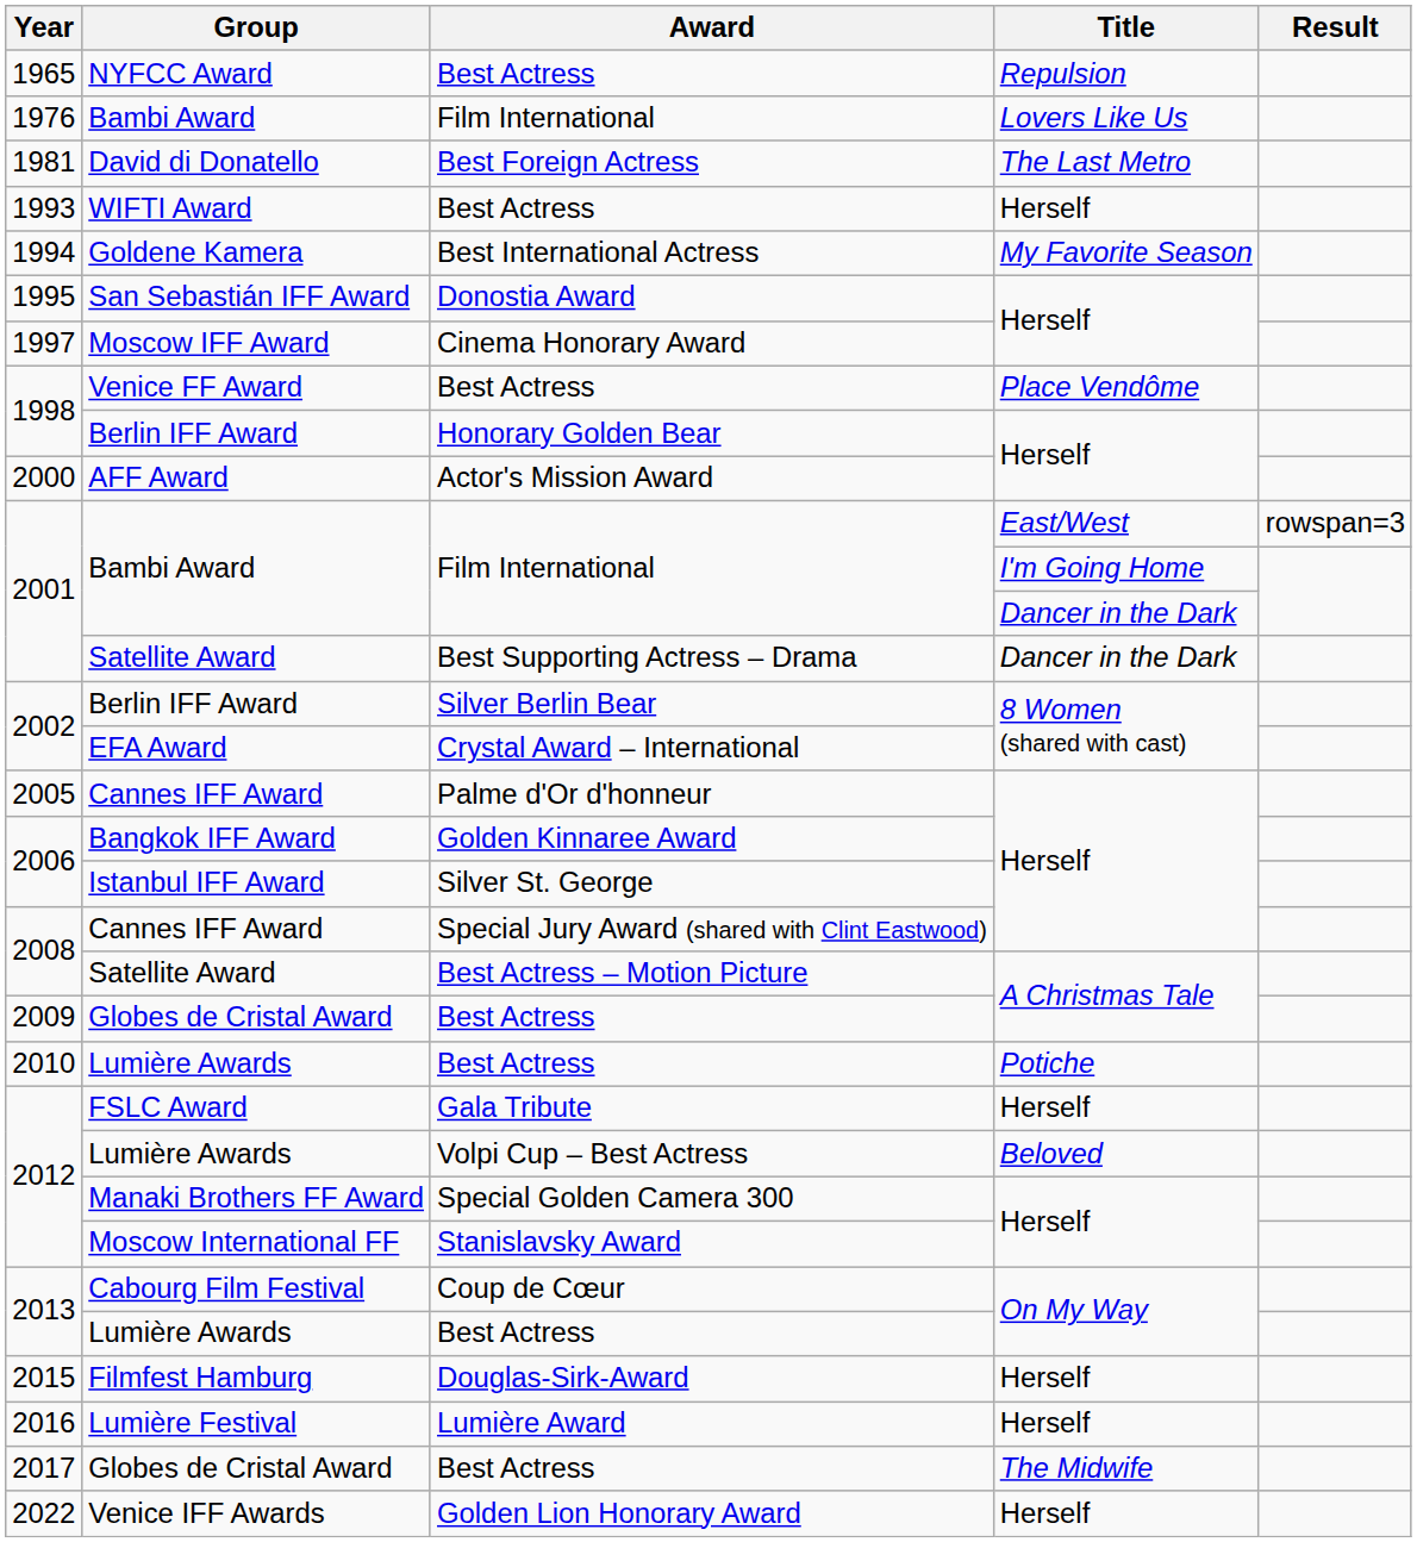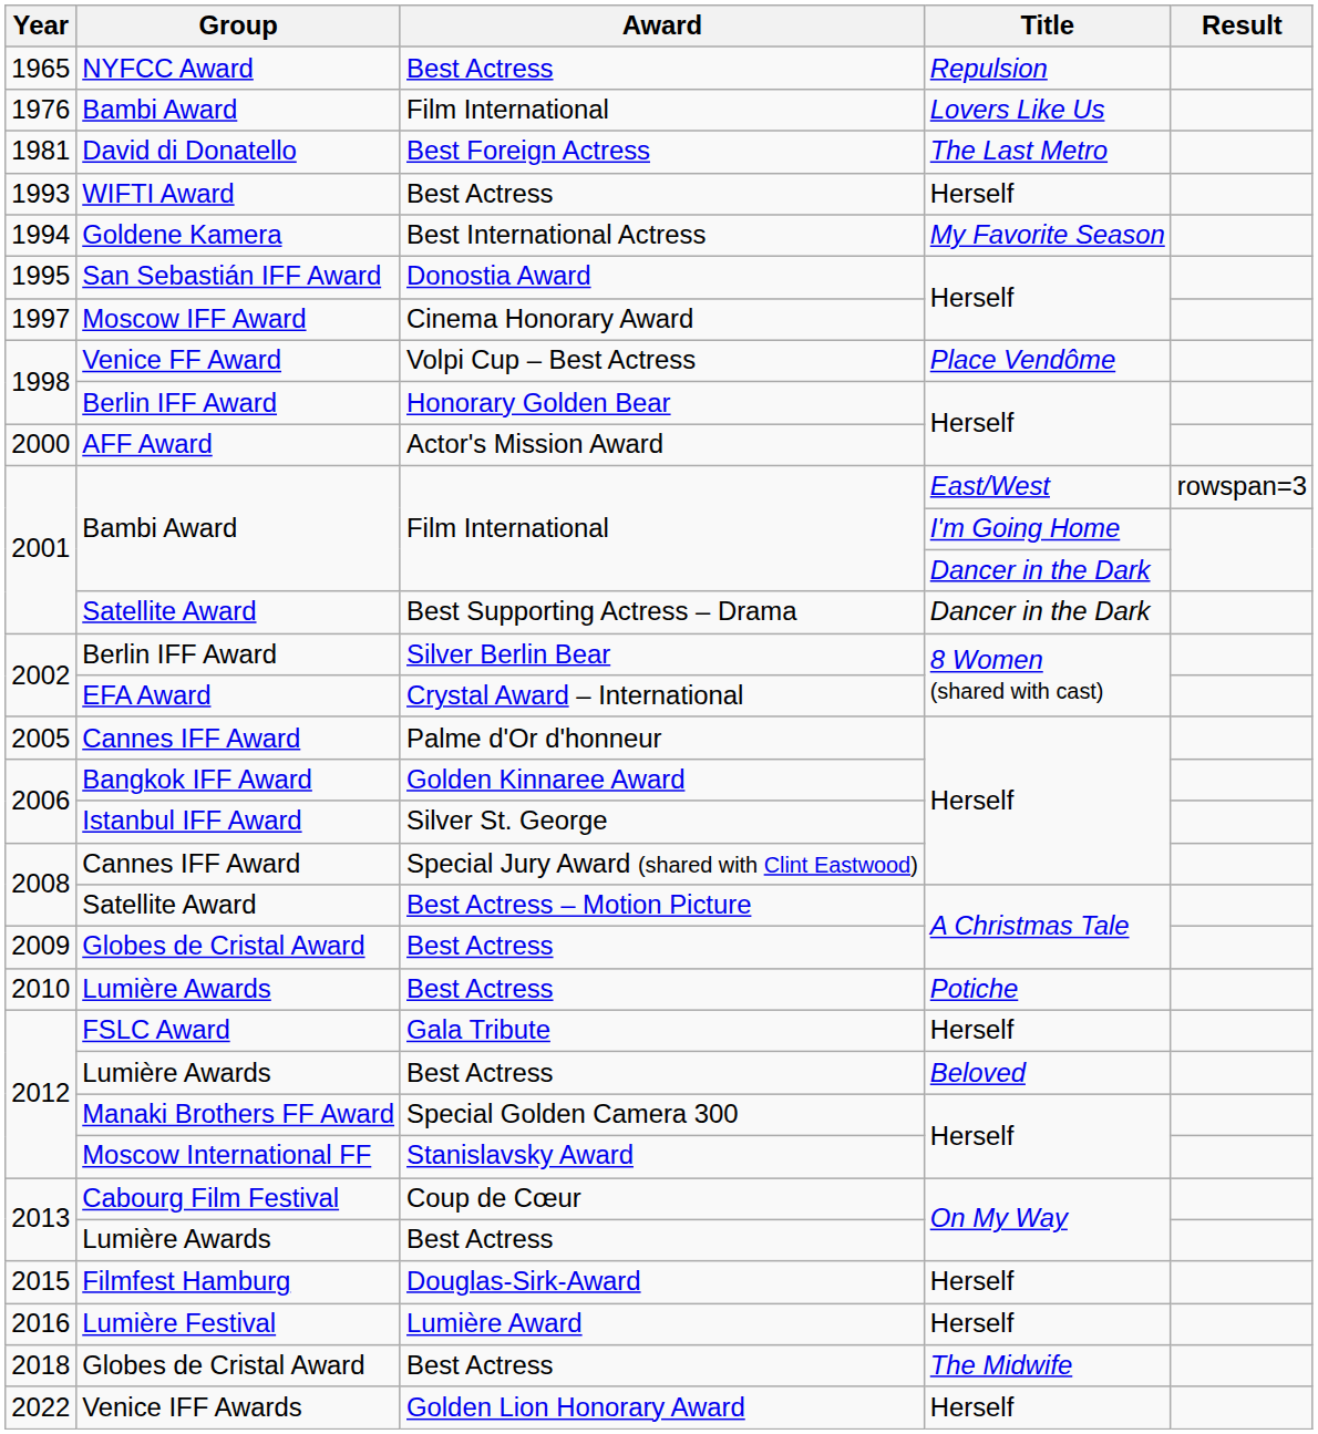Venice FF Award | Award: Best Actress -> Volpi Cup – Best Actress
Lumière Awards / Beloved | Award: Volpi Cup – Best Actress -> Best Actress
Globes de Cristal Award / The Midwife | Year: 2017 -> 2018
